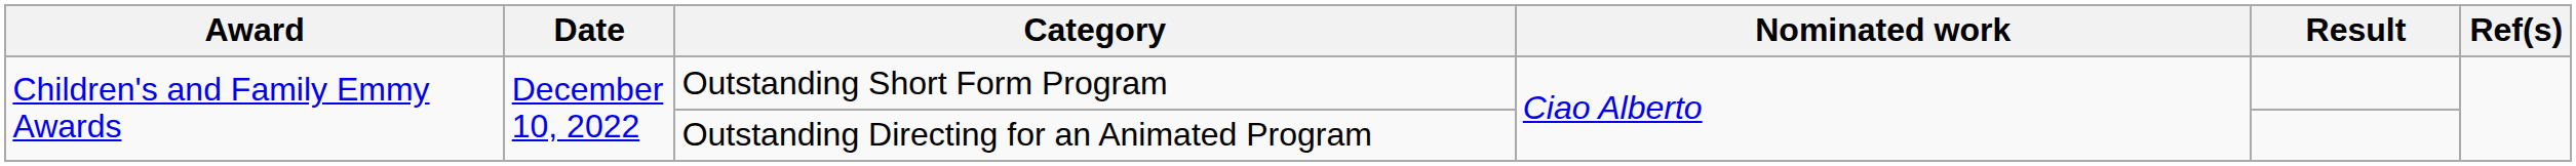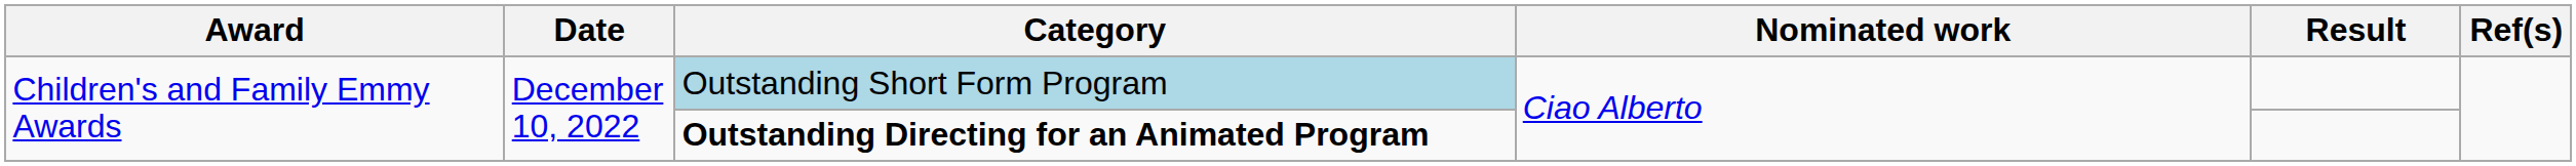Outstanding Short Form Program | Category: no background -> lightblue background
Outstanding Directing for an Animated Program | Category: normal -> bold
